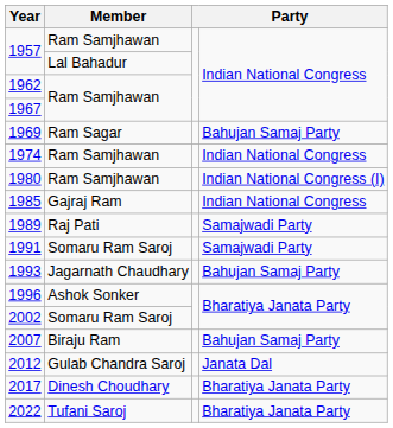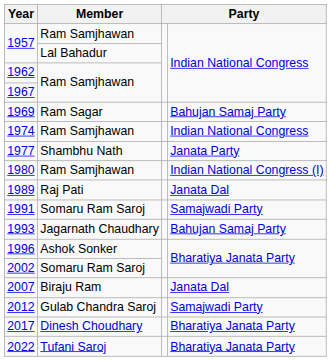+ row: 1977 | Shambhu Nath | Janata Party
- row: 1985 | Gajraj Ram | Indian National Congress
1989 | column 4: Samajwadi Party -> Janata Dal
2007 | column 4: Bahujan Samaj Party -> Janata Dal
2012 | column 4: Janata Dal -> Samajwadi Party
